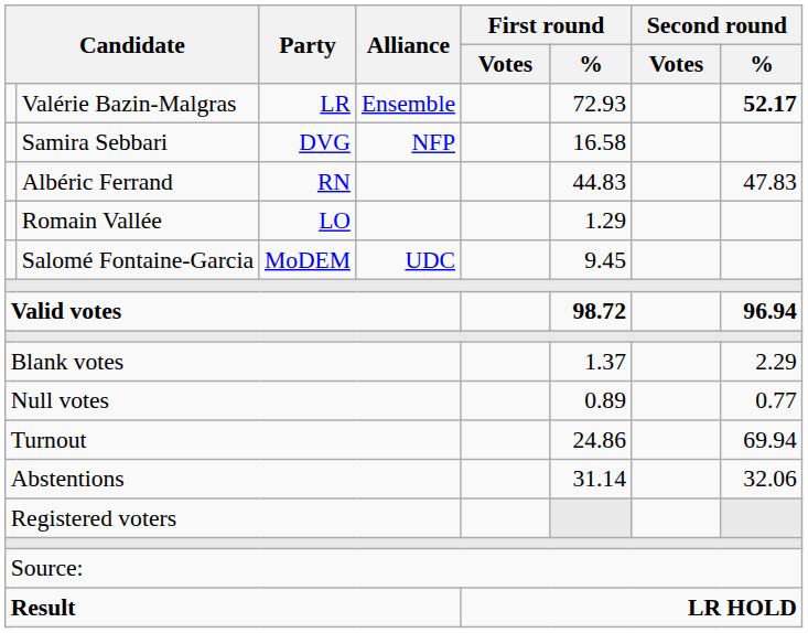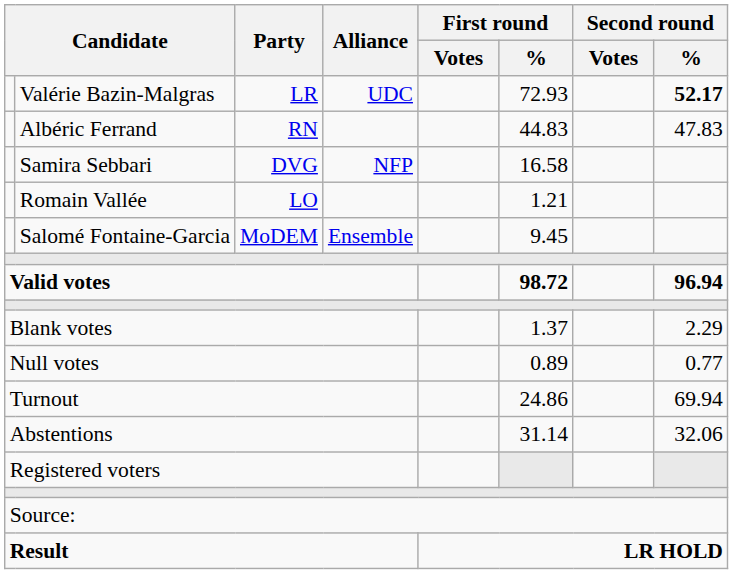Valérie Bazin-Malgras | Alliance: Ensemble -> UDC
rows swapped: Albéric Ferrand <-> Samira Sebbari
Romain Vallée | First round / %: 1.29 -> 1.21
Salomé Fontaine-Garcia | Alliance: UDC -> Ensemble
